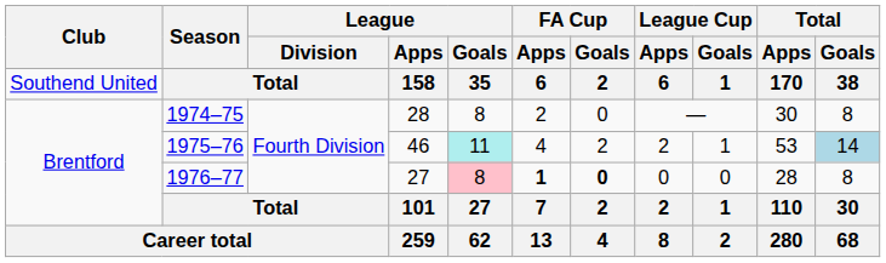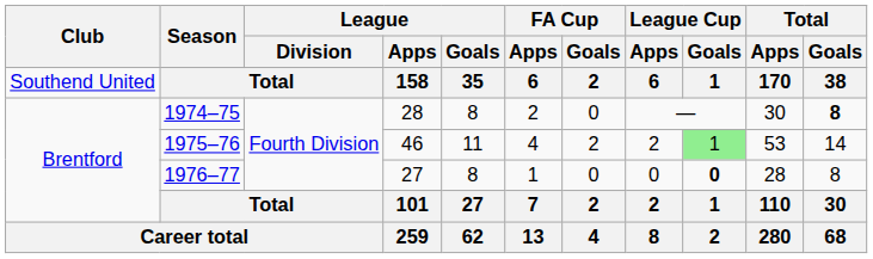1974–75 | Total / Goals: normal -> bold
1975–76 | League / Goals: paleturquoise background -> no background
1975–76 | League Cup / Goals: no background -> lightgreen background
1975–76 | Total / Goals: lightblue background -> no background
1976–77 | League / Goals: pink background -> no background
1976–77 | FA Cup / Apps: bold -> normal
1976–77 | FA Cup / Goals: bold -> normal
1976–77 | League Cup / Goals: normal -> bold
